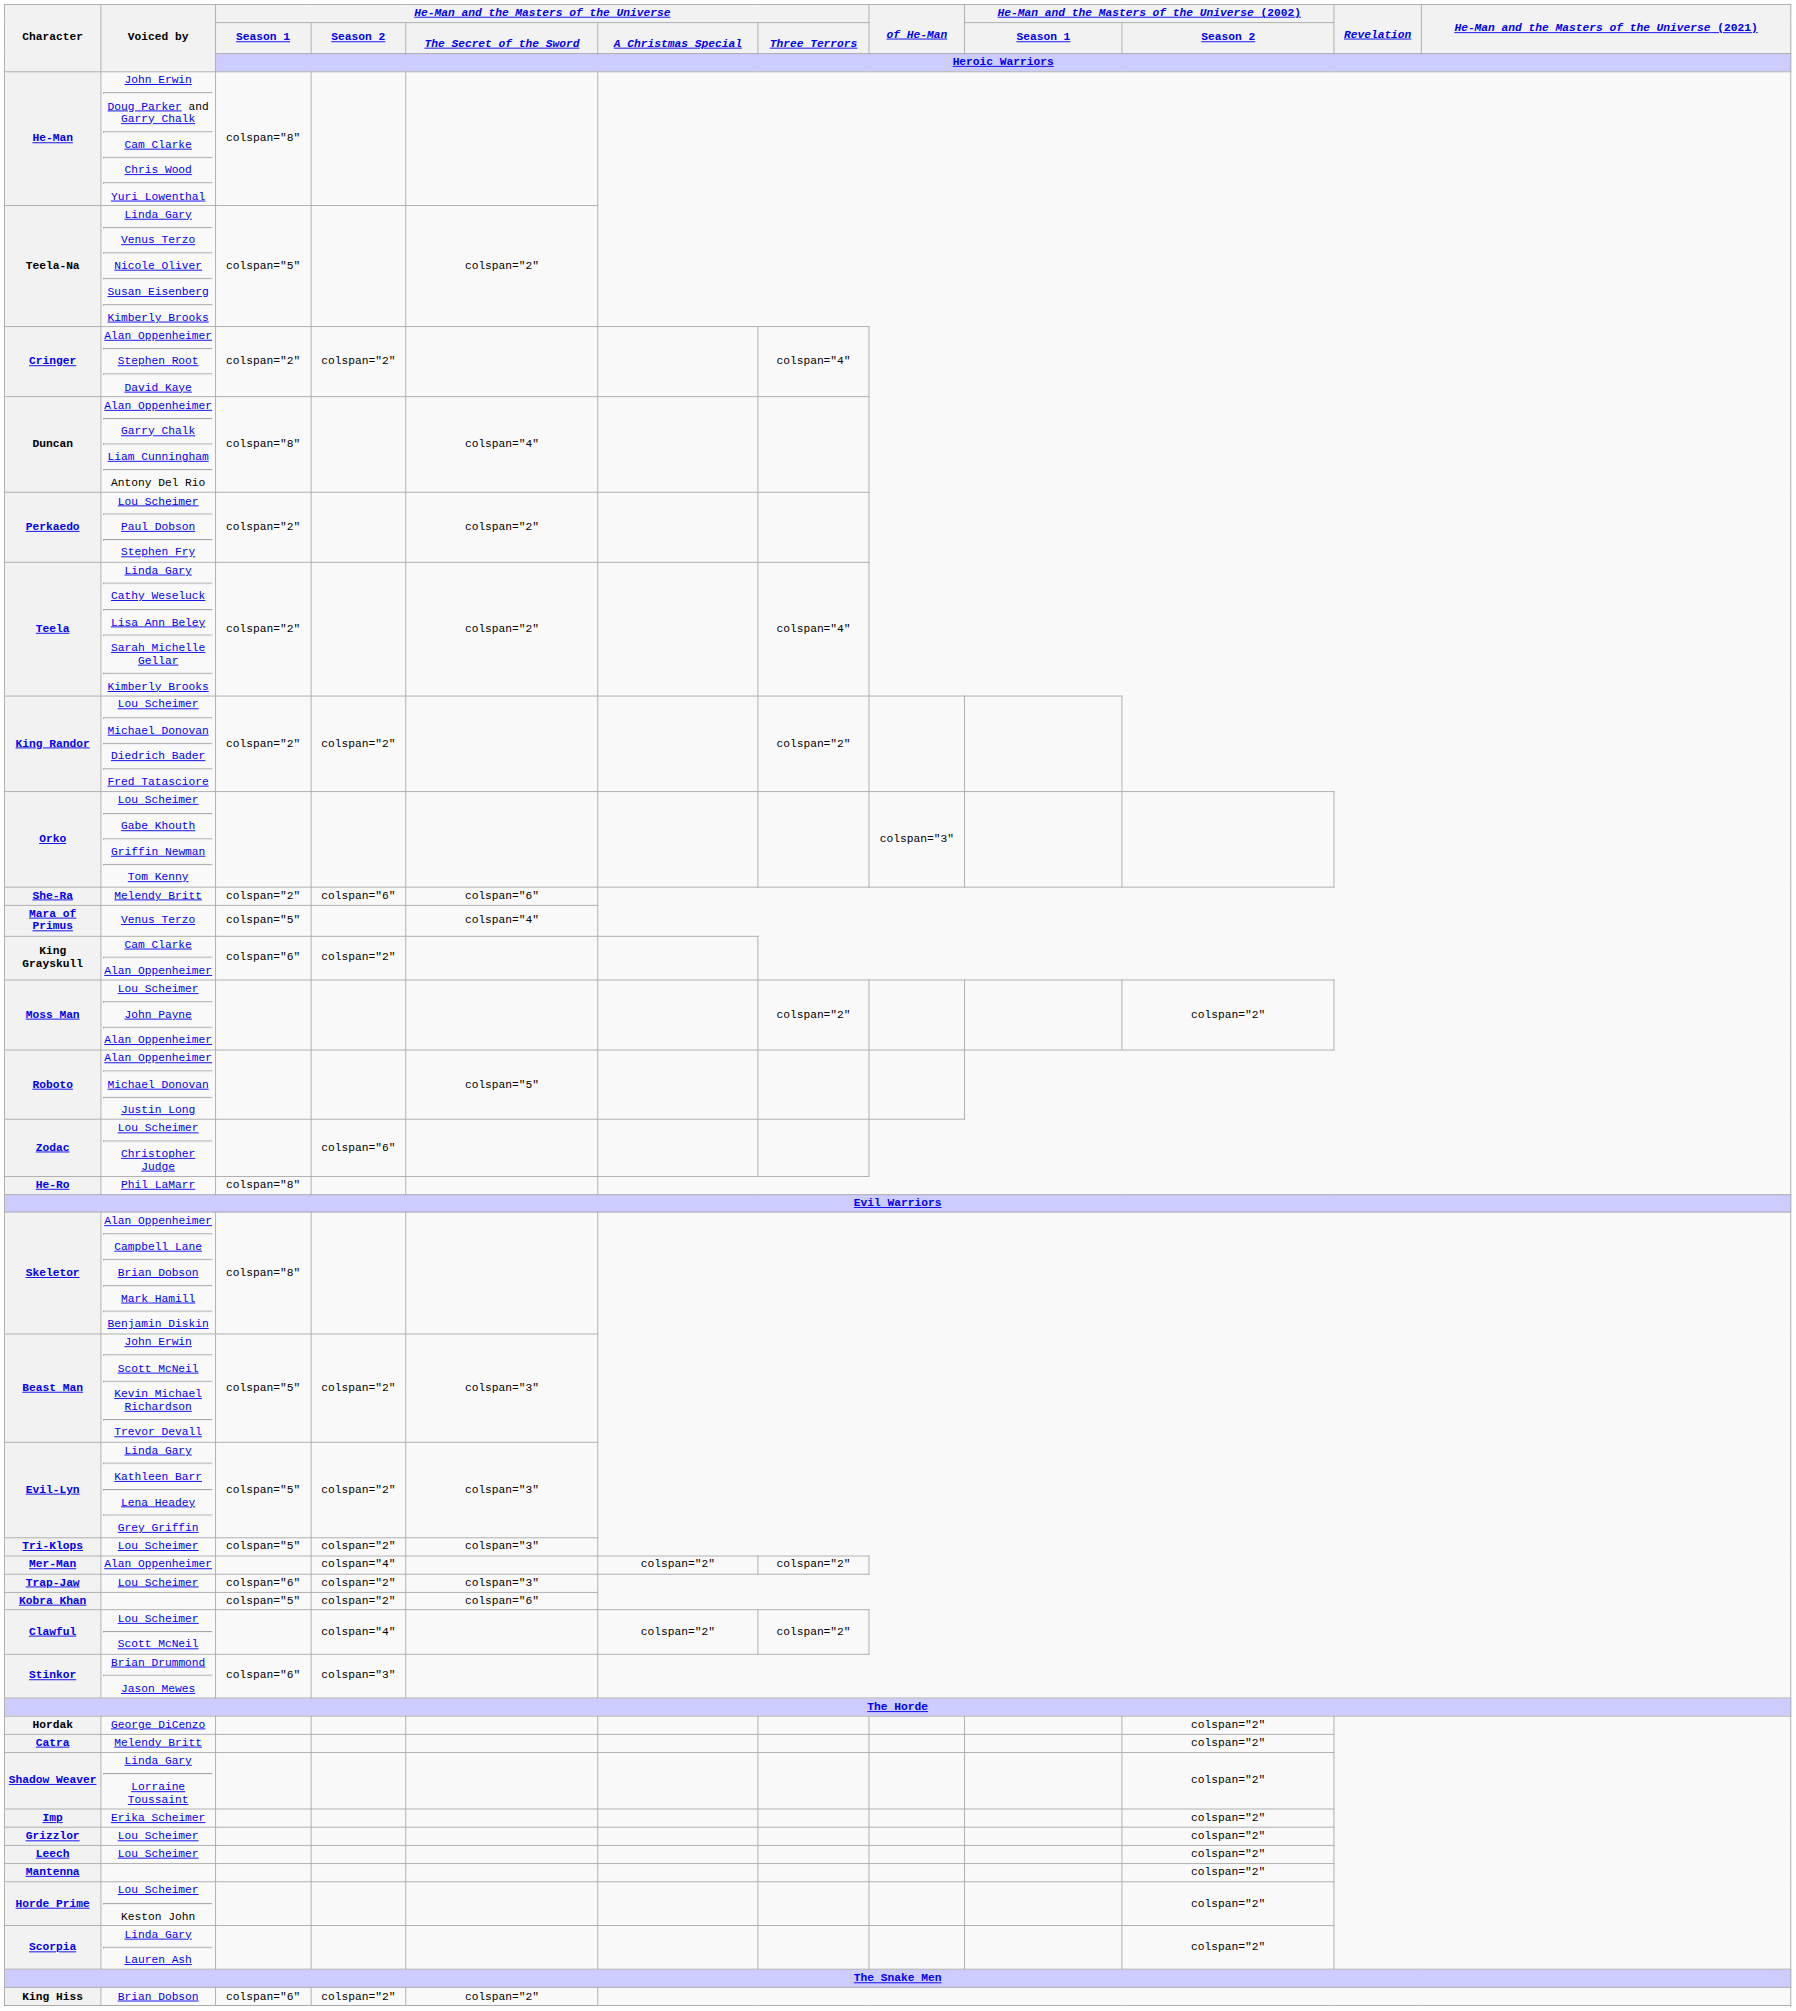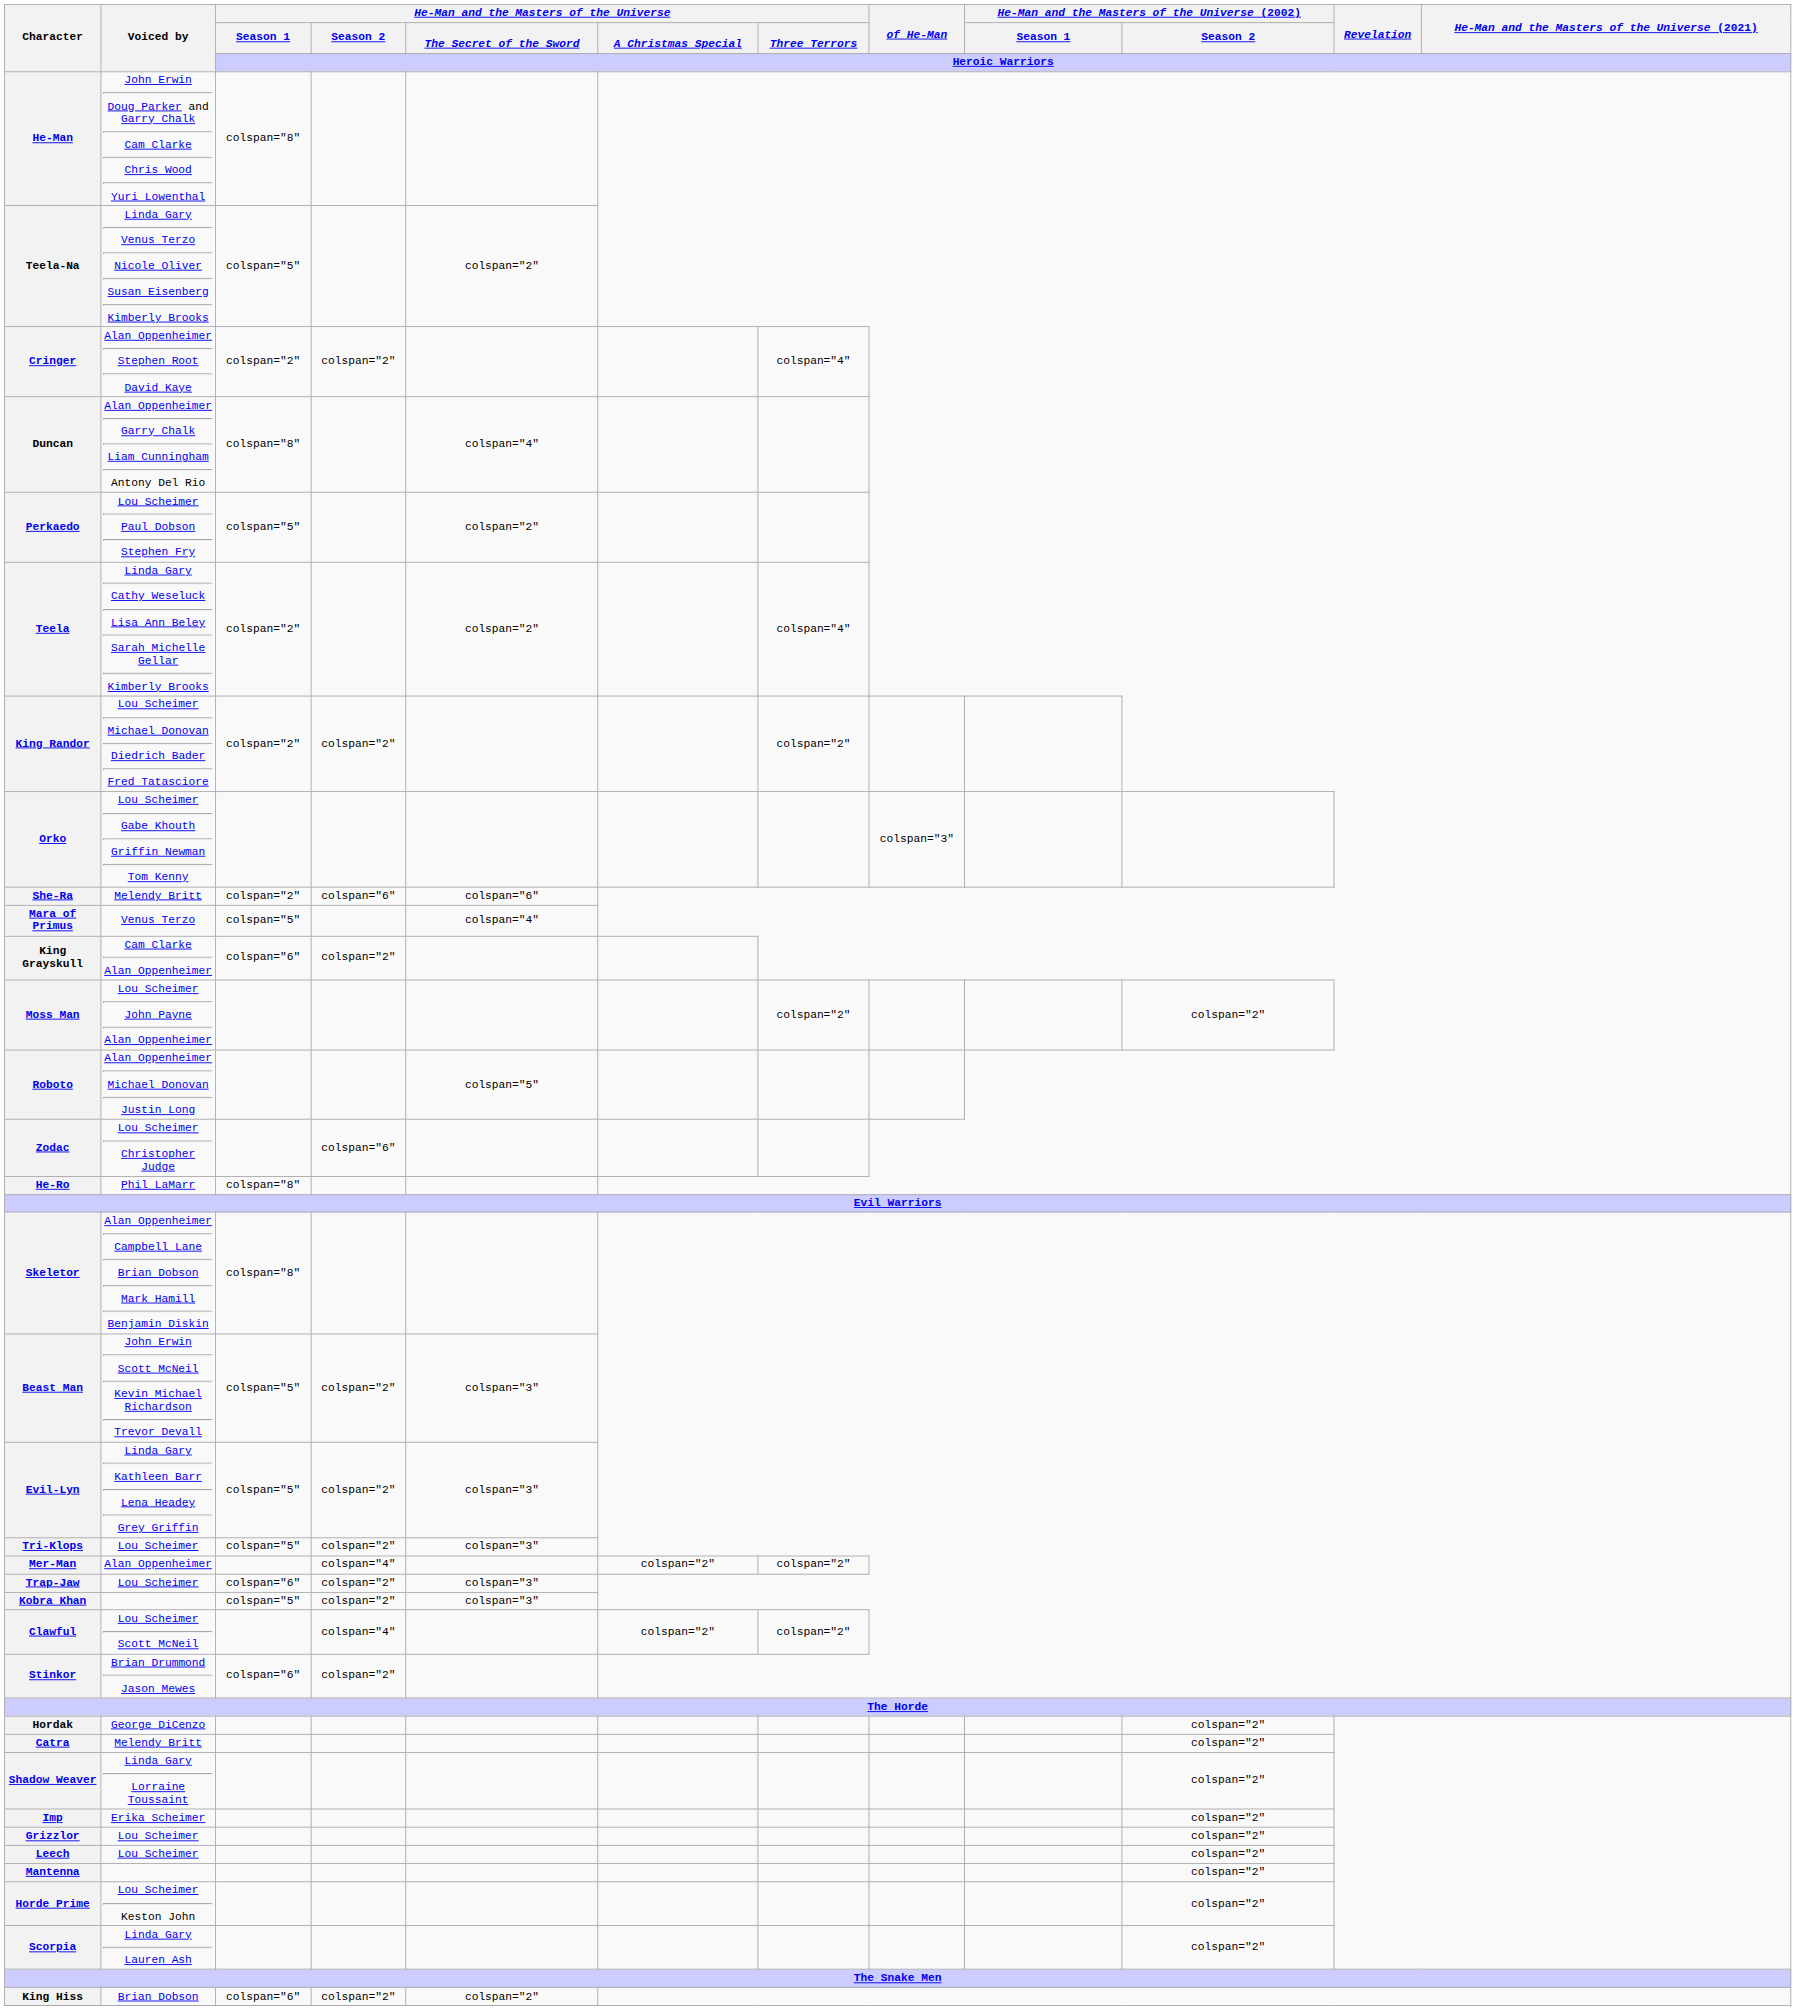Perkaedo | column 3: colspan="2" -> colspan="5"
Kobra Khan | column 5: colspan="6" -> colspan="3"
Stinkor | column 4: colspan="3" -> colspan="2"
